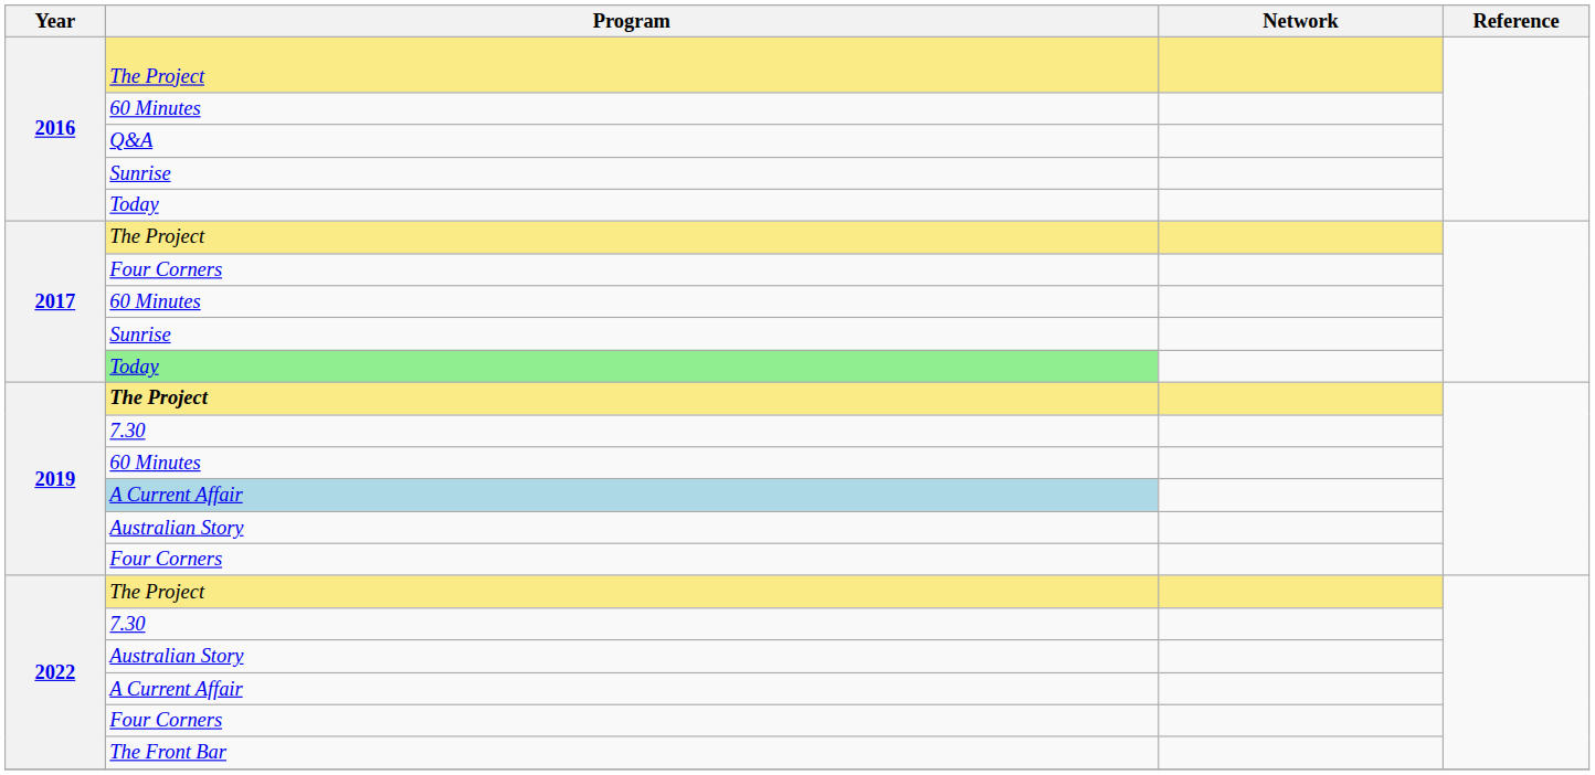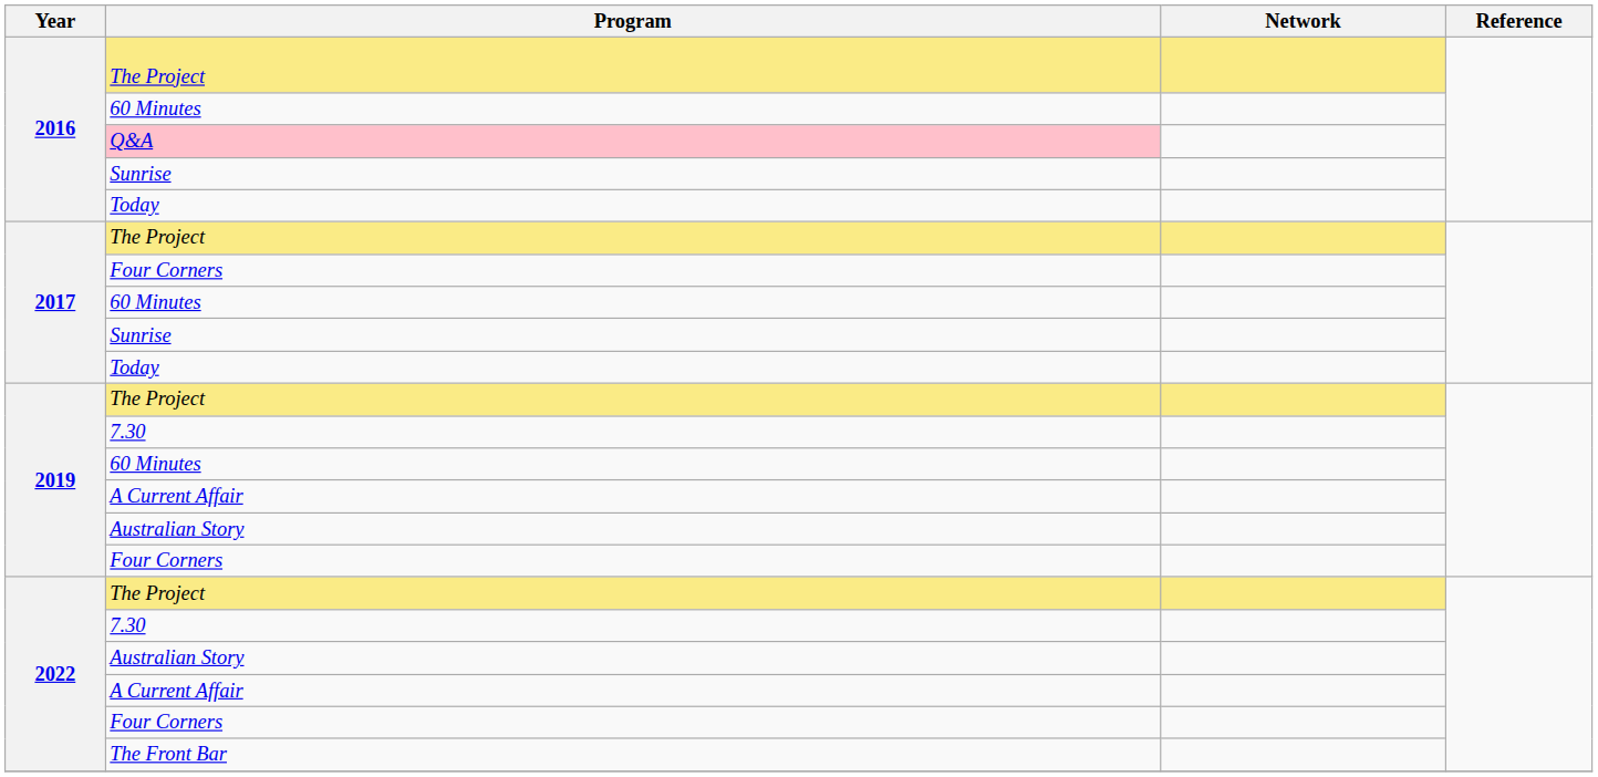Q&A | Program: no background -> pink background
2017 / Today | Program: lightgreen background -> no background
2019 / The Project | Program: bold -> normal
2019 / A Current Affair | Program: lightblue background -> no background
